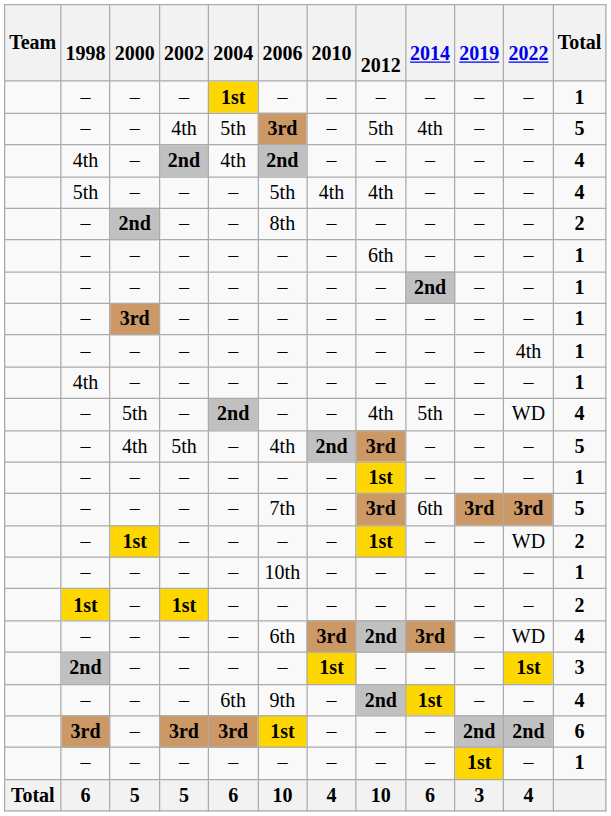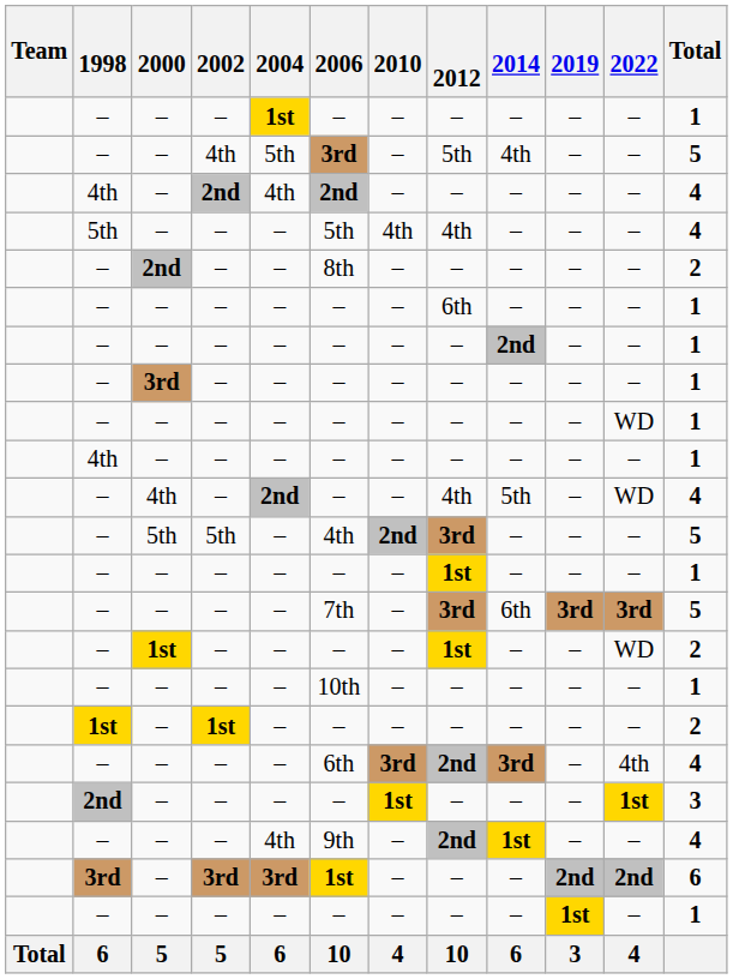row 10 | 2022: 4th -> WD
row 12 | 2000: 5th -> 4th
row 13 | 2000: 4th -> 5th
row 19 | 2022: WD -> 4th
row 21 | 2004: 6th -> 4th
